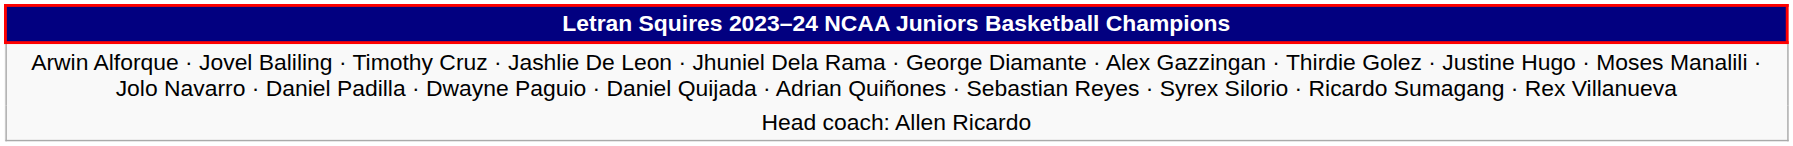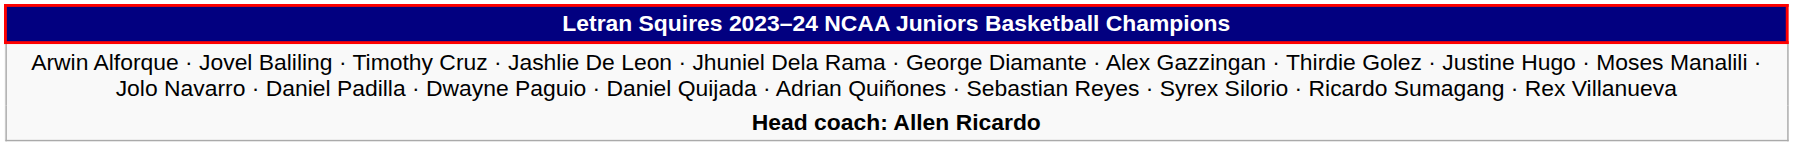row 3 | column 1: normal -> bold
